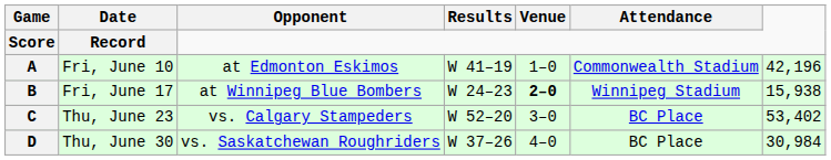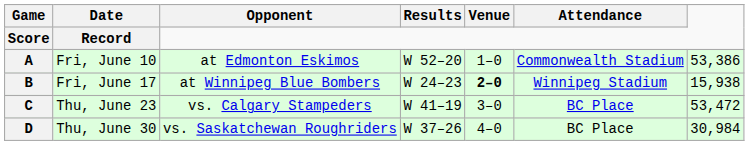A | Results: W 41–19 -> W 52–20
A | column 7: 42,196 -> 53,386
C | Results: W 52–20 -> W 41–19
C | column 7: 53,402 -> 53,472
